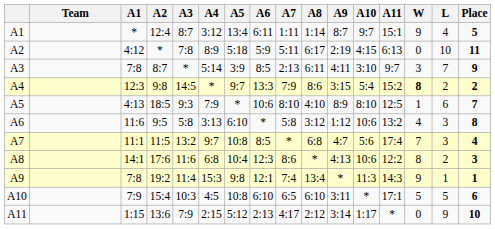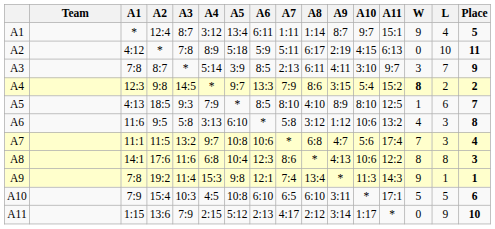row 6 | A6: 10:6 -> 8:5
row 8 | A6: 8:5 -> 10:6
row 9 | L: 2 -> 8
